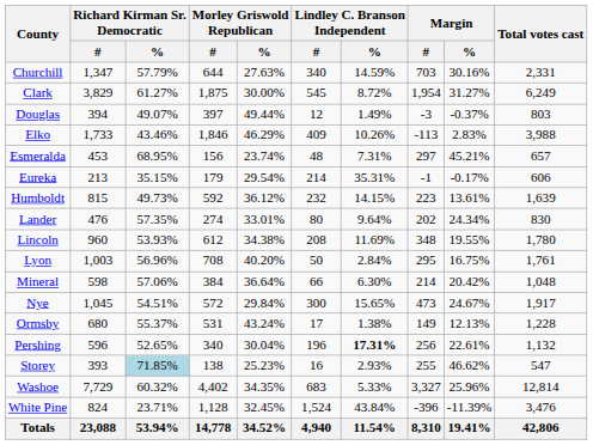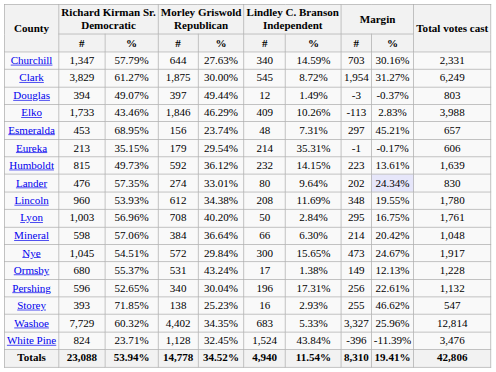Lander | Margin / %: no background -> lavender background
Pershing | Lindley C. Branson Independent / %: bold -> normal
Storey | Richard Kirman Sr. Democratic / %: lightblue background -> no background
